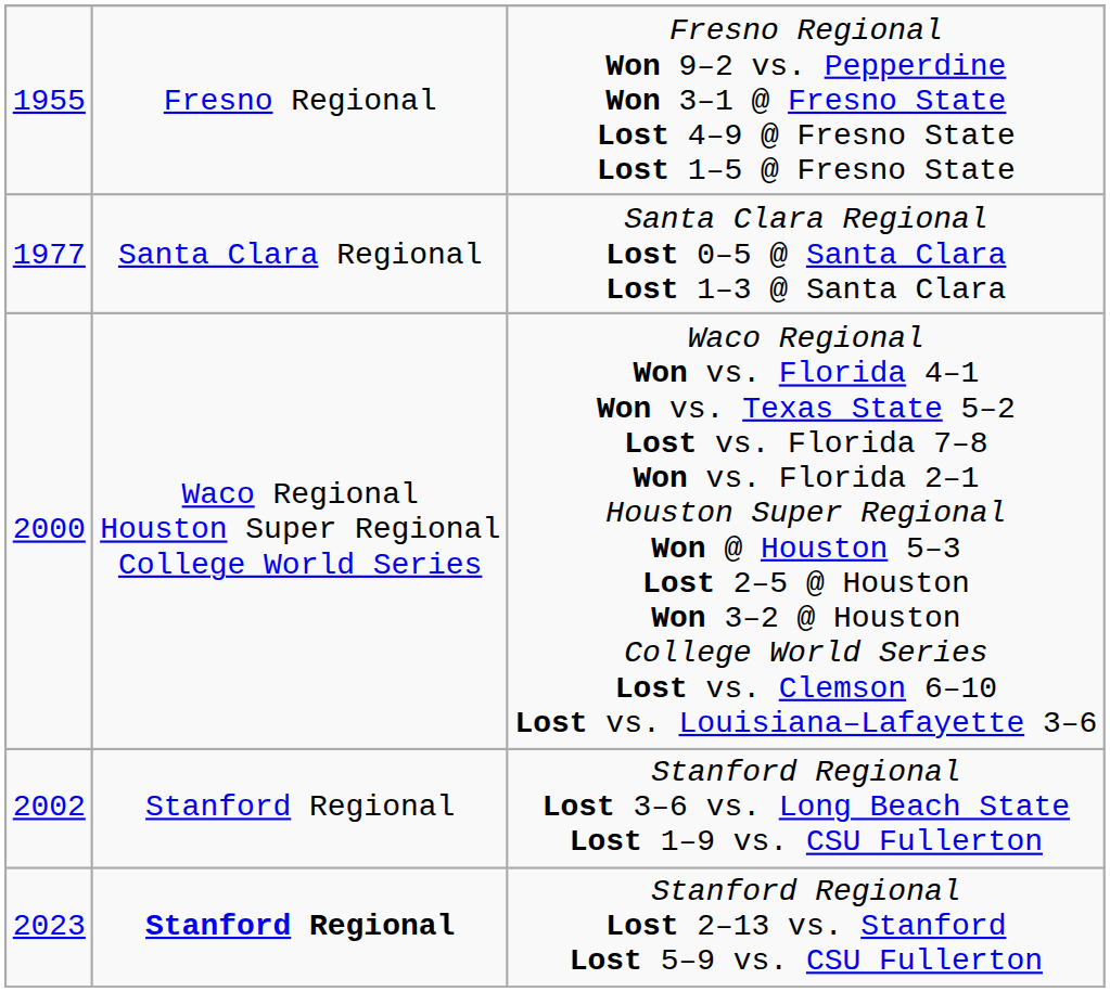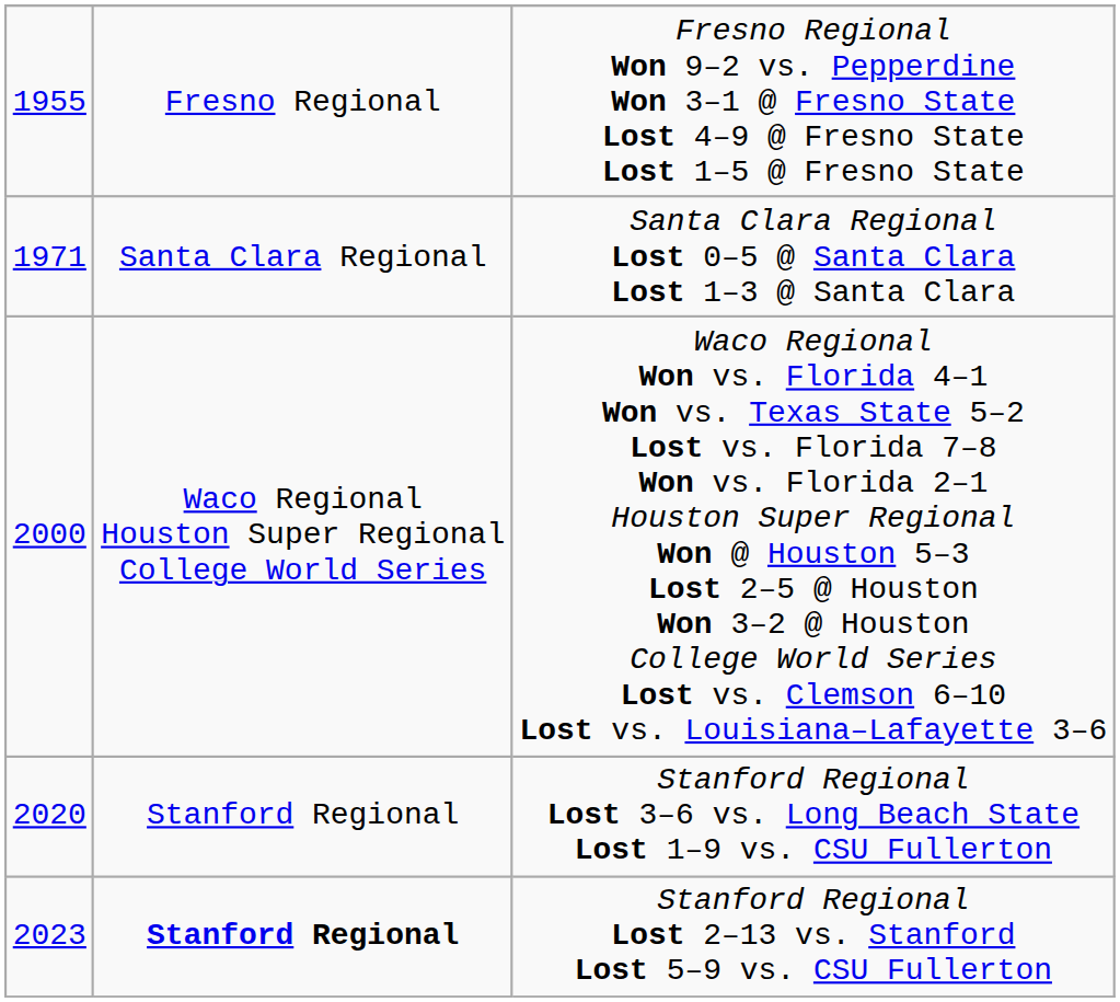row 2 | column 1: 1977 -> 1971
row 4 | column 1: 2002 -> 2020
